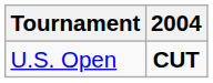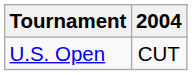U.S. Open | 2004: bold -> normal
